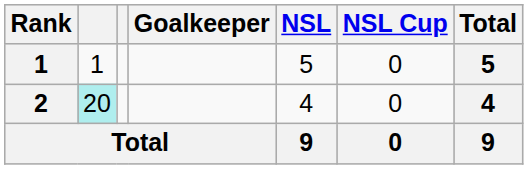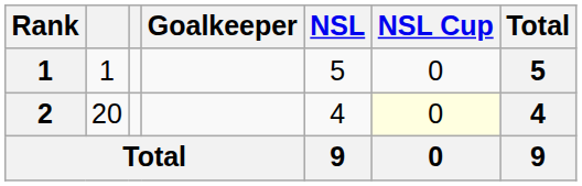2 | column 2: paleturquoise background -> no background
2 | NSL Cup: no background -> lightyellow background
